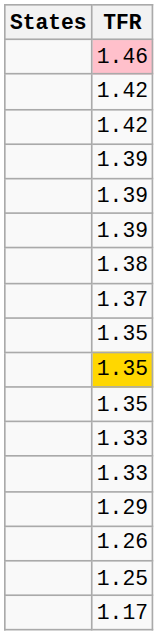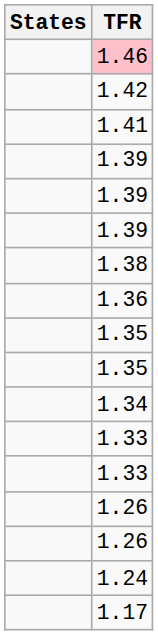row 4 | TFR: 1.42 -> 1.41
row 9 | TFR: 1.37 -> 1.36
row 11 | TFR: gold background -> no background
row 12 | TFR: 1.35 -> 1.34
row 15 | TFR: 1.29 -> 1.26
row 17 | TFR: 1.25 -> 1.24
